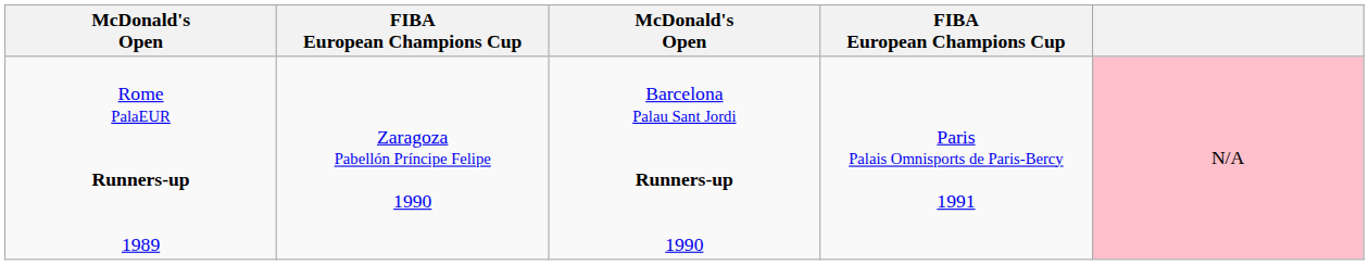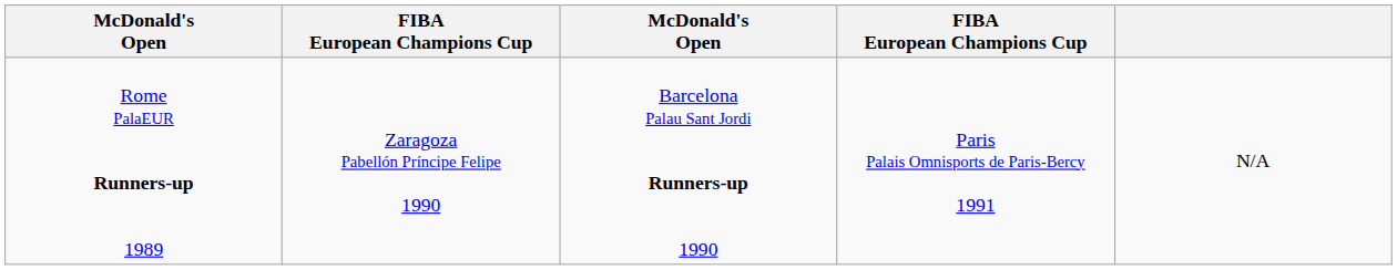Rome PalaEUR Runners-up 1989 | column 5: pink background -> no background
